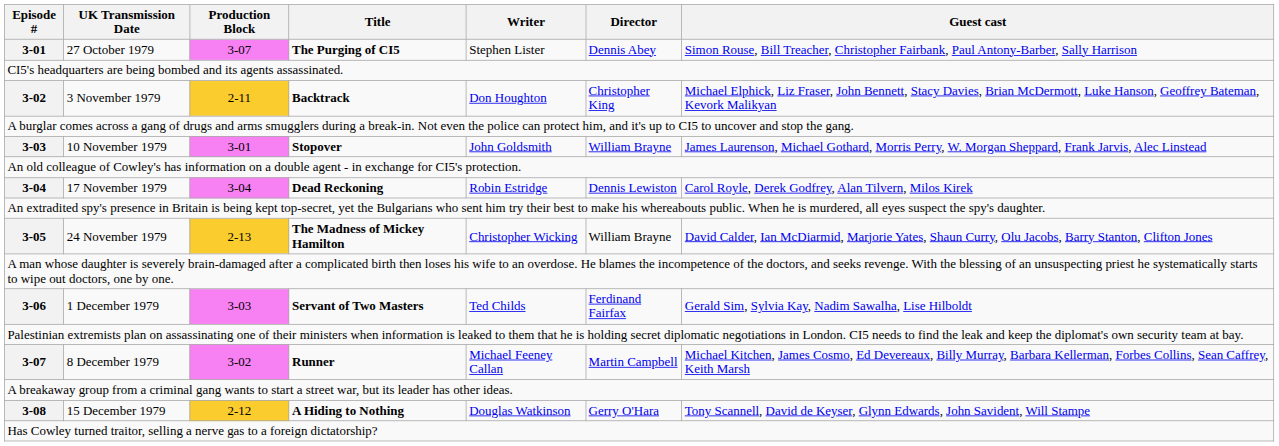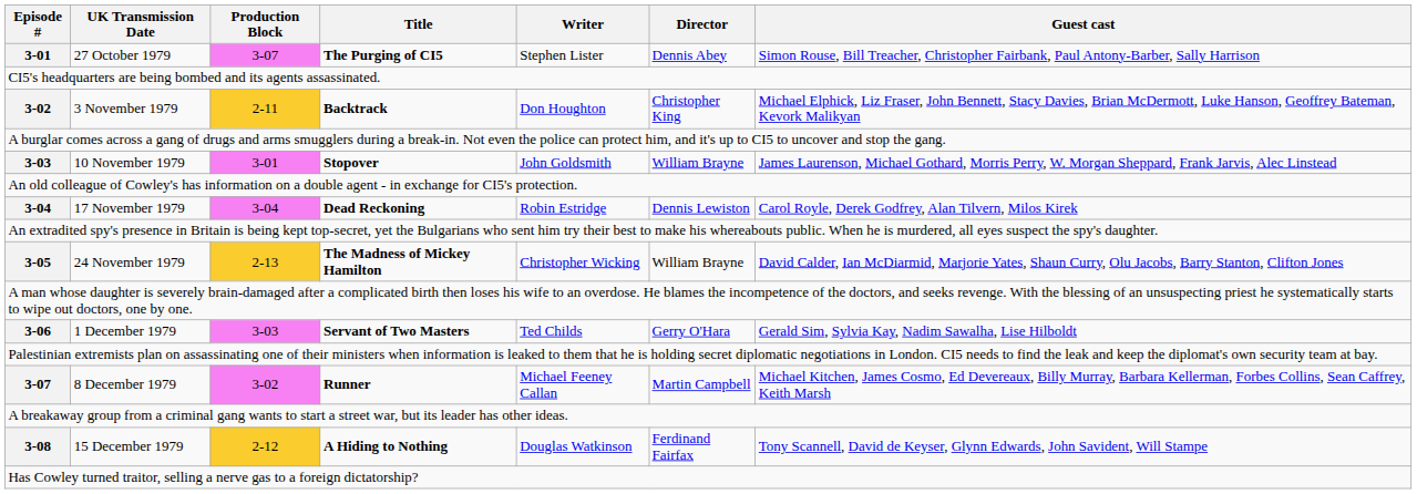3-06 | Director: Ferdinand Fairfax -> Gerry O'Hara
3-08 | Director: Gerry O'Hara -> Ferdinand Fairfax
